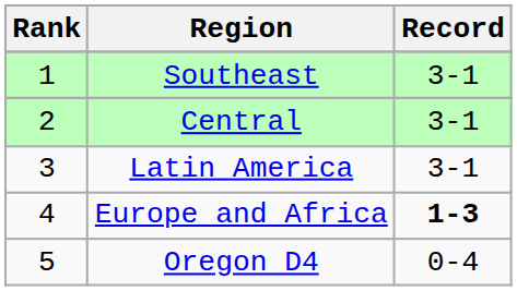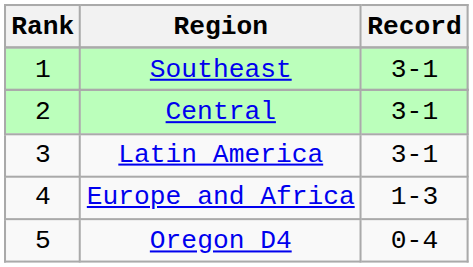Europe and Africa | Record: bold -> normal
